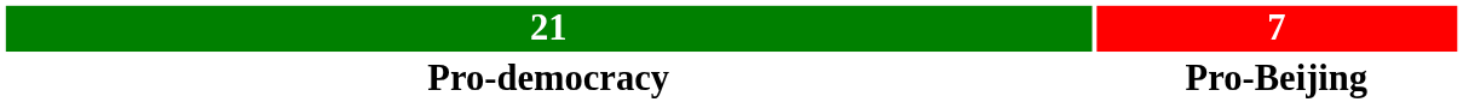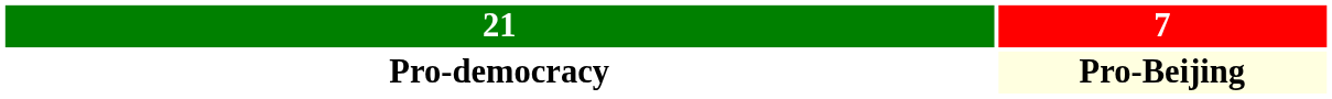Pro-democracy | 7: no background -> lightyellow background
